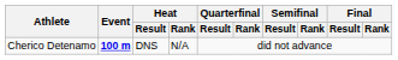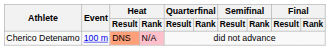Cherico Detenamo | Event: bold -> normal
Cherico Detenamo | Heat / Result: no background -> lightsalmon background
Cherico Detenamo | Heat / Rank: no background -> pink background
